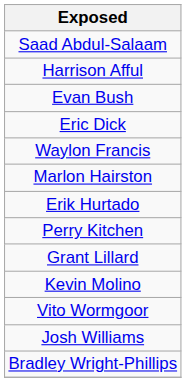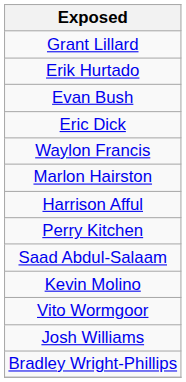row 2 | column 1: Saad Abdul-Salaam -> Grant Lillard
row 3 | column 1: Harrison Afful -> Erik Hurtado
row 8 | column 1: Erik Hurtado -> Harrison Afful
row 10 | column 1: Grant Lillard -> Saad Abdul-Salaam
